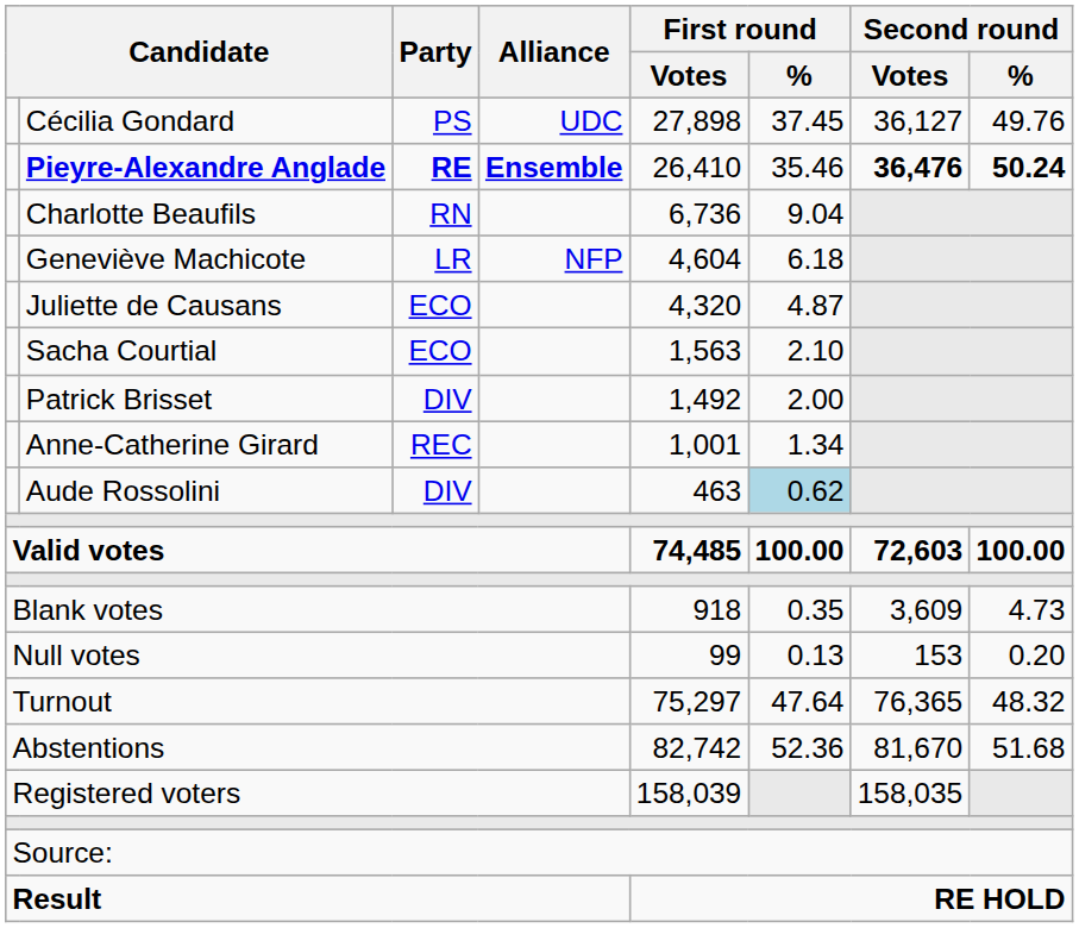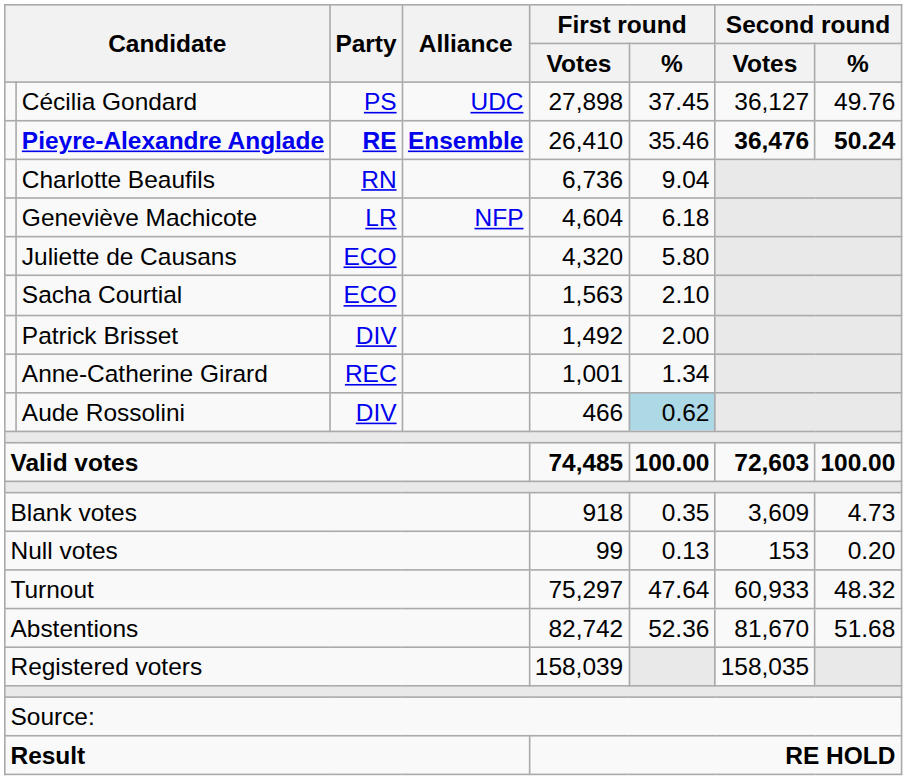Juliette de Causans | First round / %: 4.87 -> 5.80
Aude Rossolini | First round / Votes: 463 -> 466
Turnout | Second round / Votes: 76,365 -> 60,933
